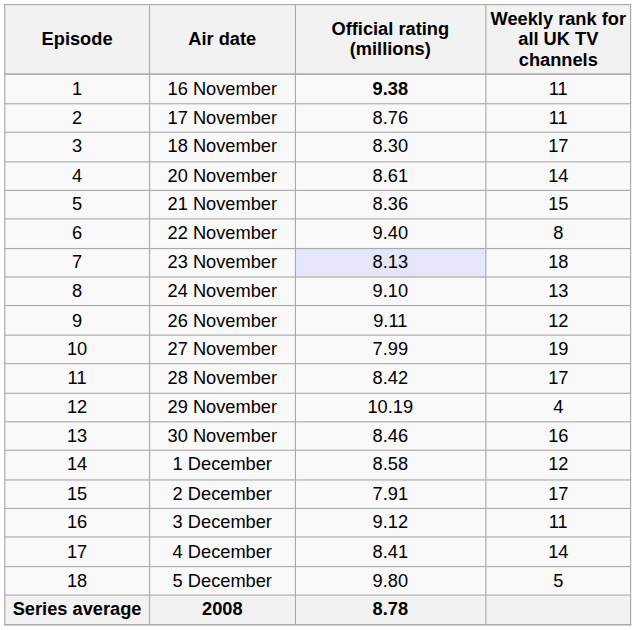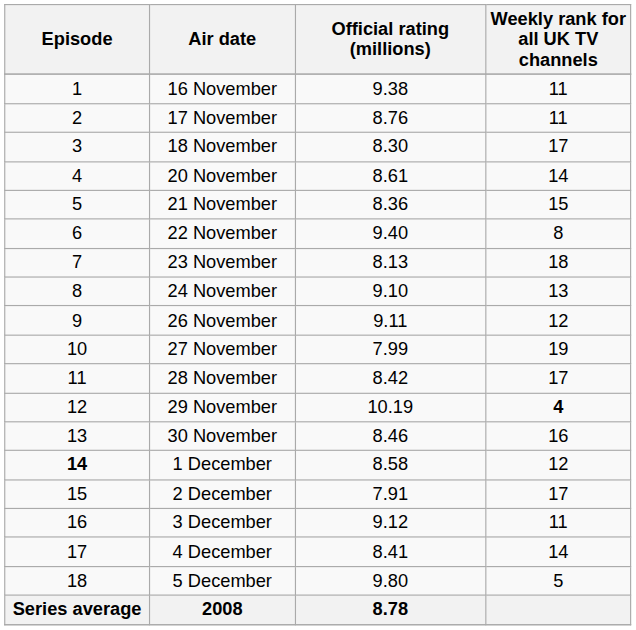16 November | Official rating (millions): bold -> normal
23 November | Official rating (millions): lavender background -> no background
29 November | Weekly rank for all UK TV channels: normal -> bold
1 December | Episode: normal -> bold
